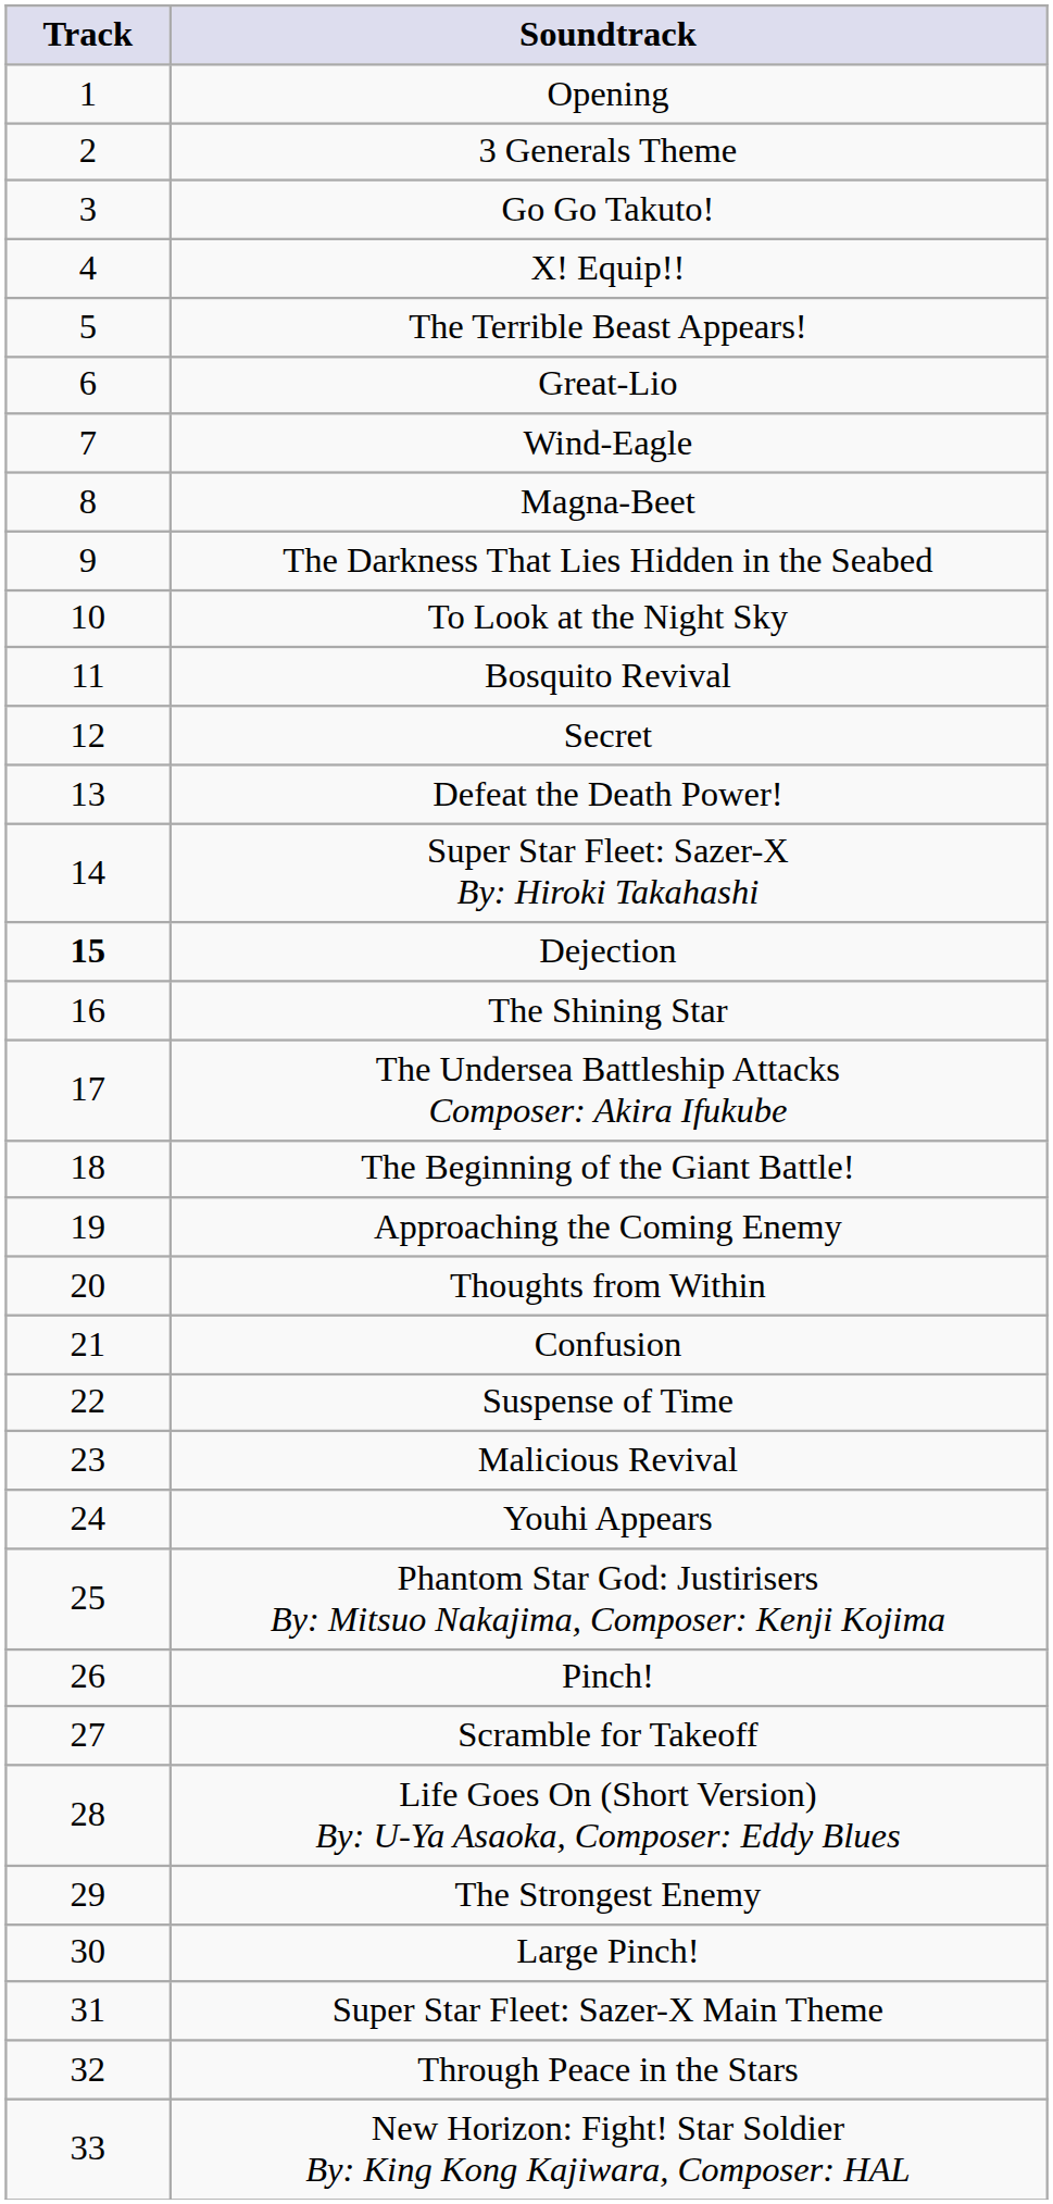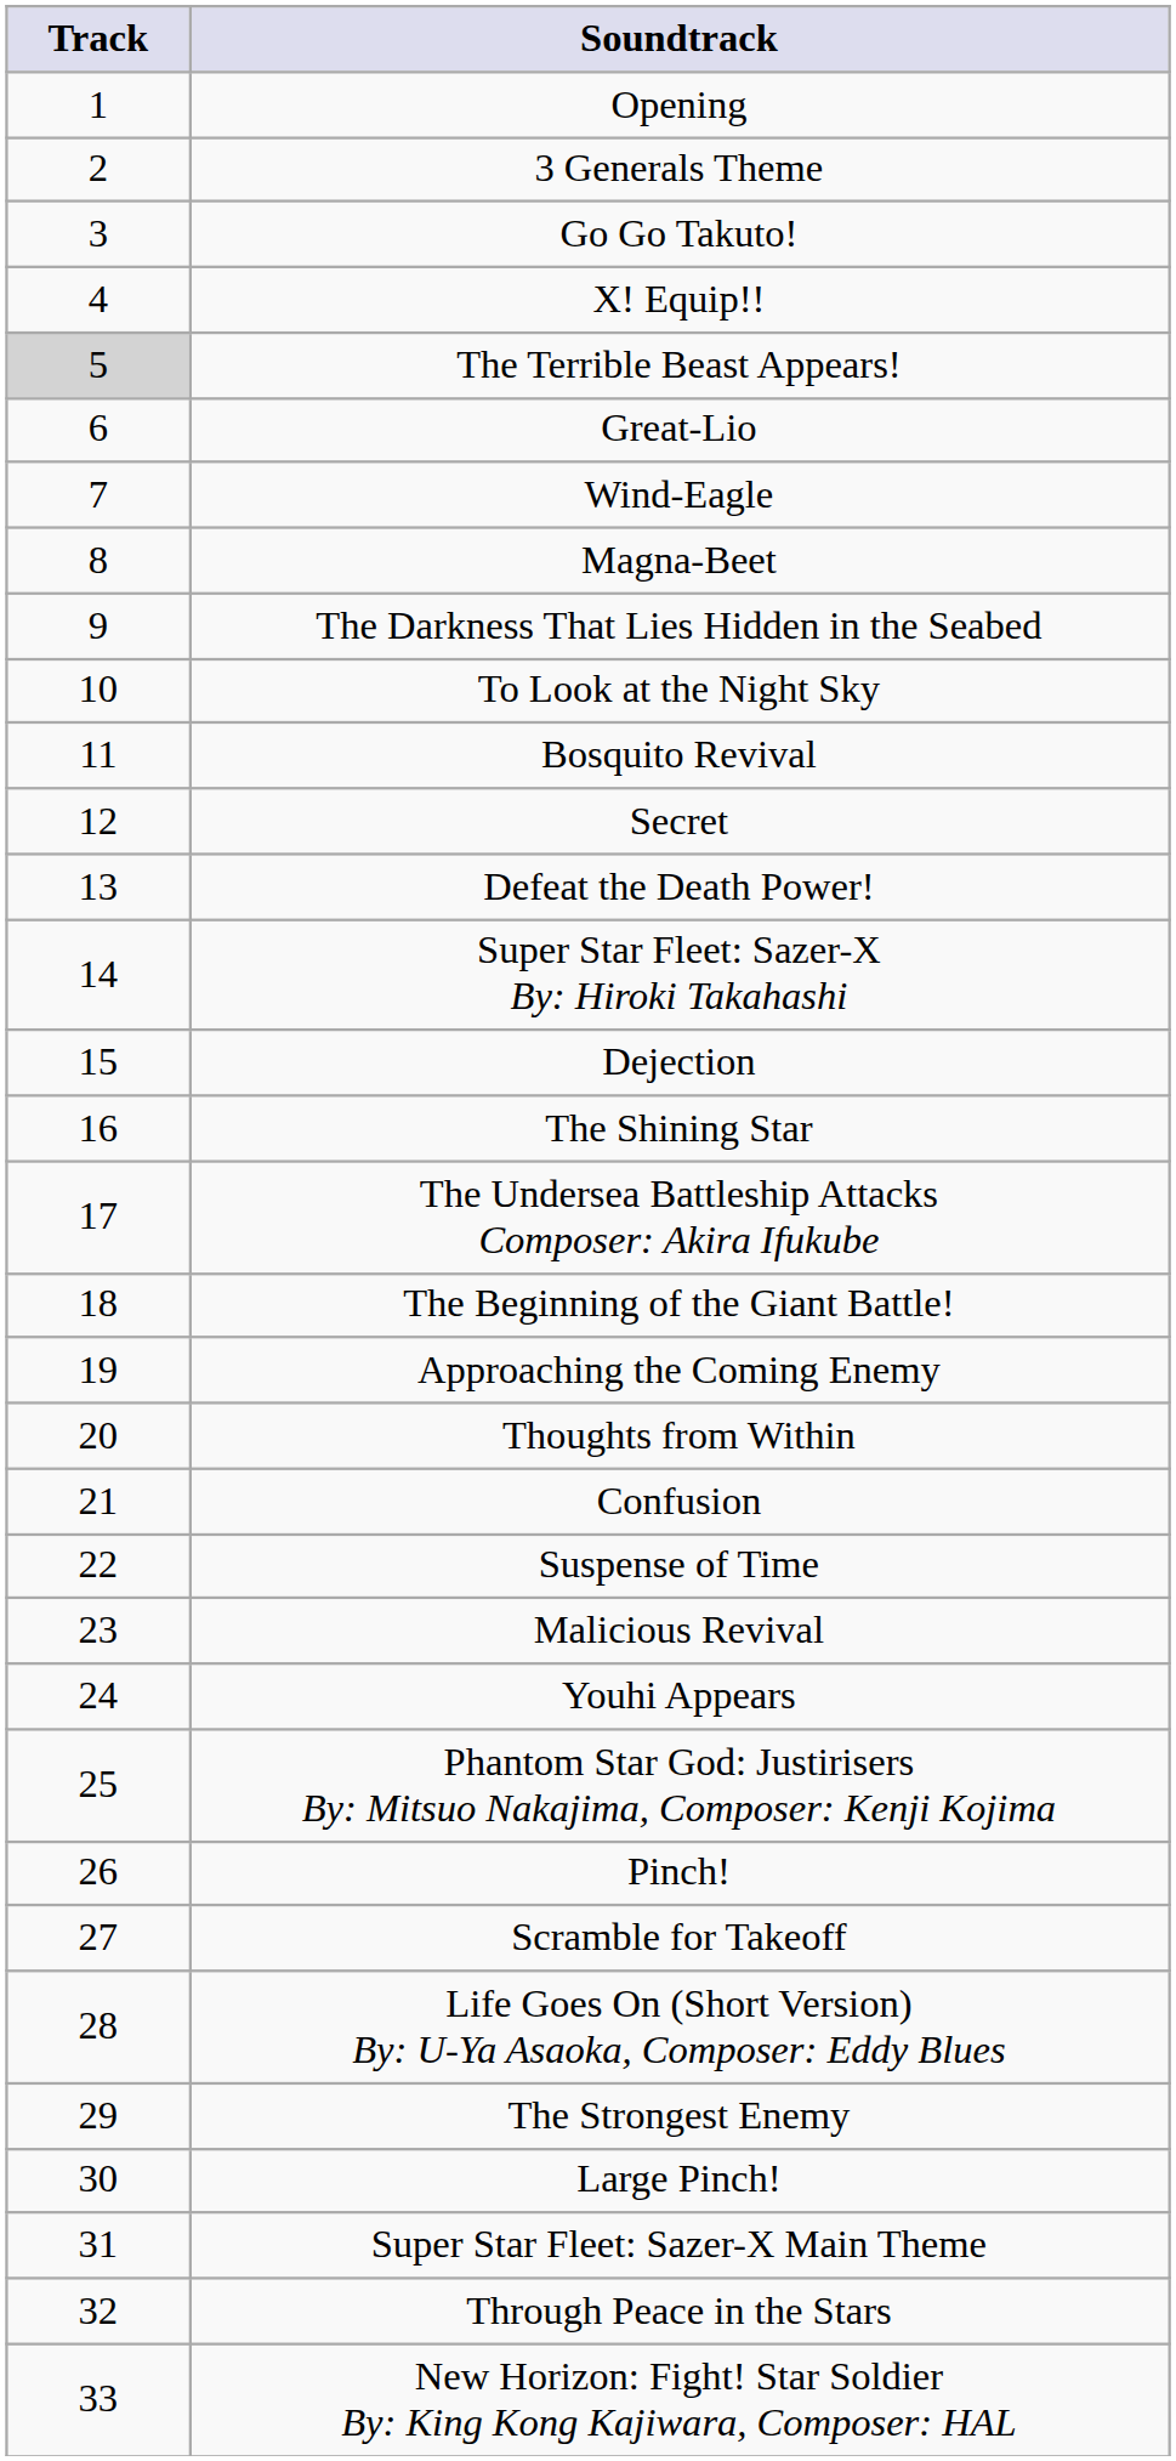The Terrible Beast Appears! | Track: no background -> lightgrey background
Dejection | Track: bold -> normal
